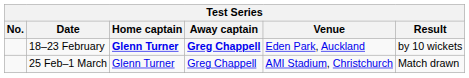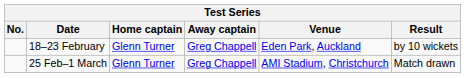18–23 February | Home captain: bold -> normal
18–23 February | Away captain: bold -> normal
